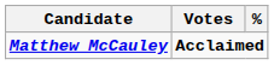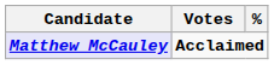Matthew McCauley | Candidate: no background -> lavender background
